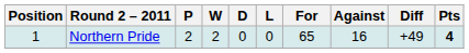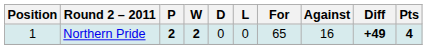Northern Pride | P: normal -> bold
Northern Pride | W: normal -> bold
Northern Pride | Diff: normal -> bold
